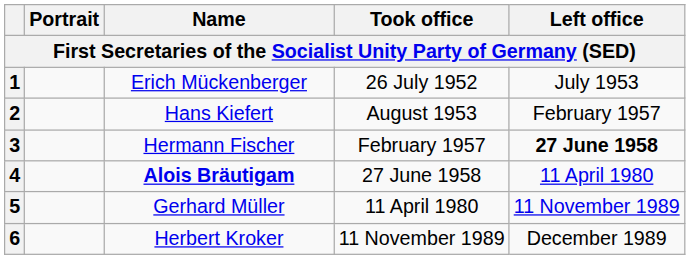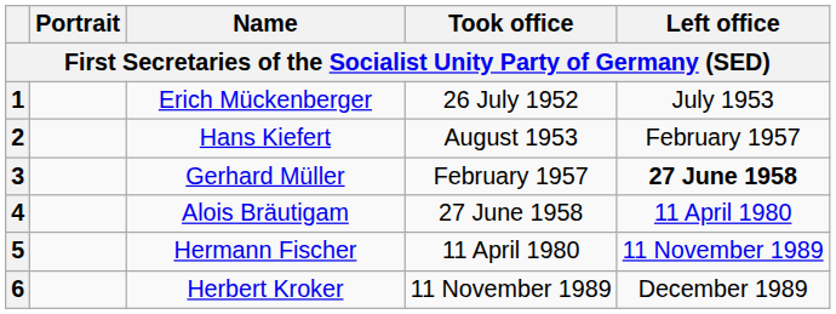3 | Name: Hermann Fischer -> Gerhard Müller
4 | Name: bold -> normal
5 | Name: Gerhard Müller -> Hermann Fischer
